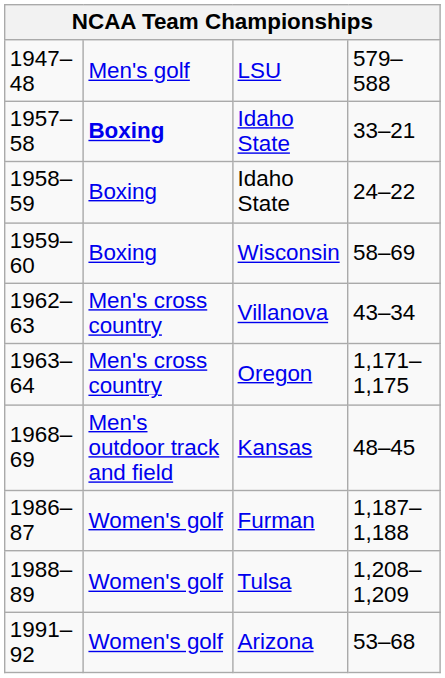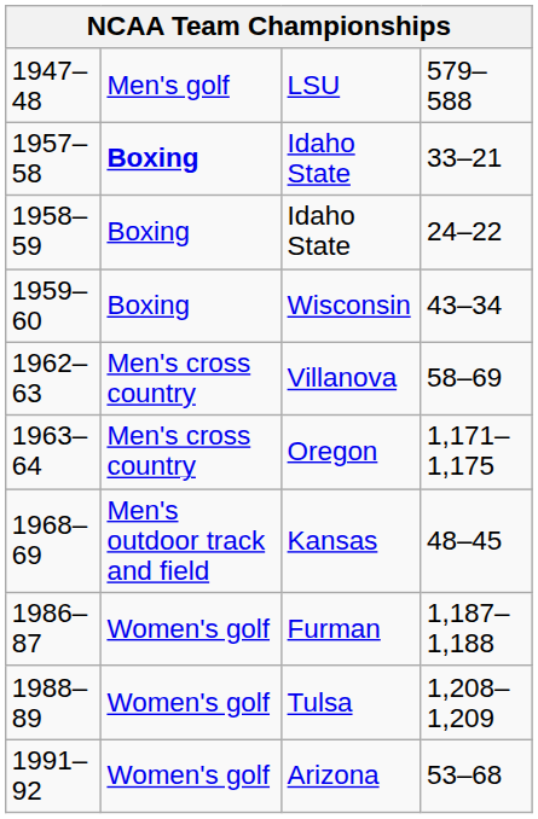Wisconsin | column 4: 58–69 -> 43–34
Villanova | column 4: 43–34 -> 58–69
